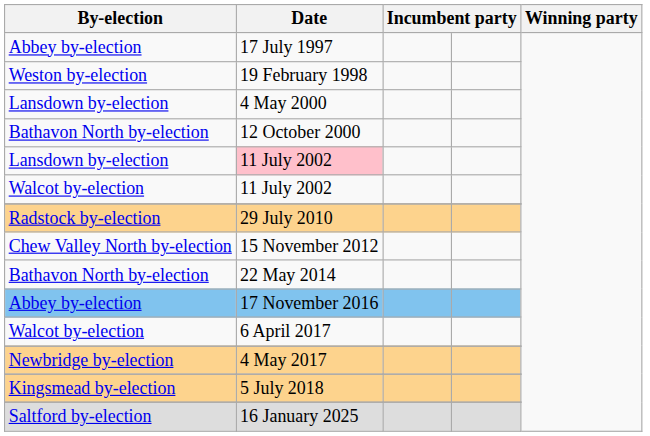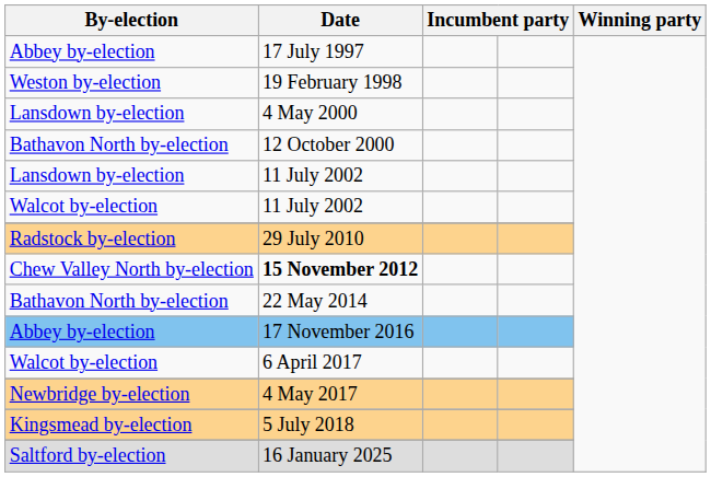Lansdown by-election / 11 July 2002 | Date: pink background -> no background
15 November 2012 | Date: normal -> bold
